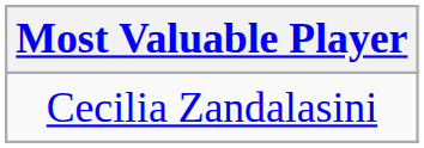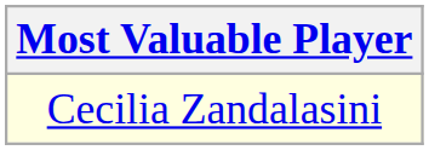row 2 | column 1: no background -> lightyellow background
